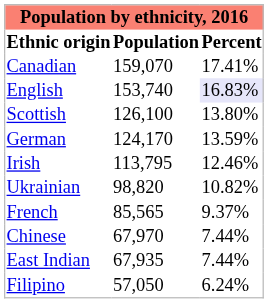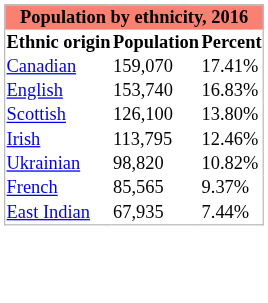English | Percent: lavender background -> no background
- row: German | 124,170 | 13.59%
- row: Chinese | 67,970 | 7.44%
- row: Filipino | 57,050 | 6.24%
